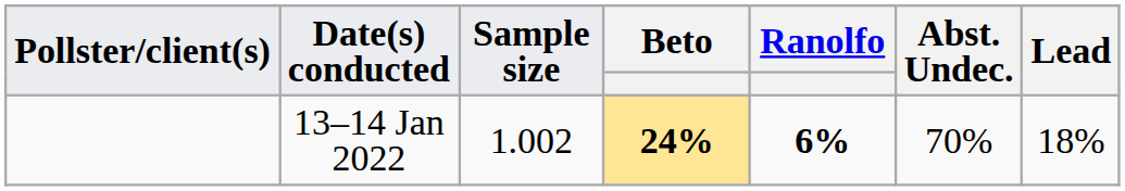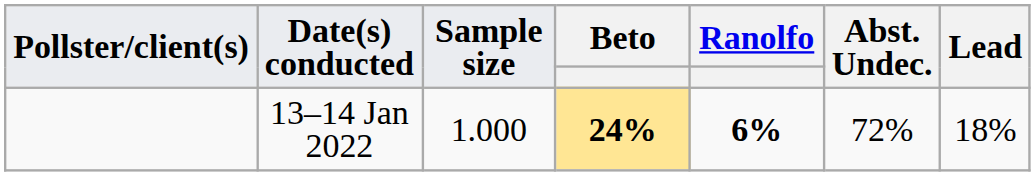13–14 Jan 2022 | Sample size: 1.002 -> 1.000
13–14 Jan 2022 | Abst. Undec.: 70% -> 72%
